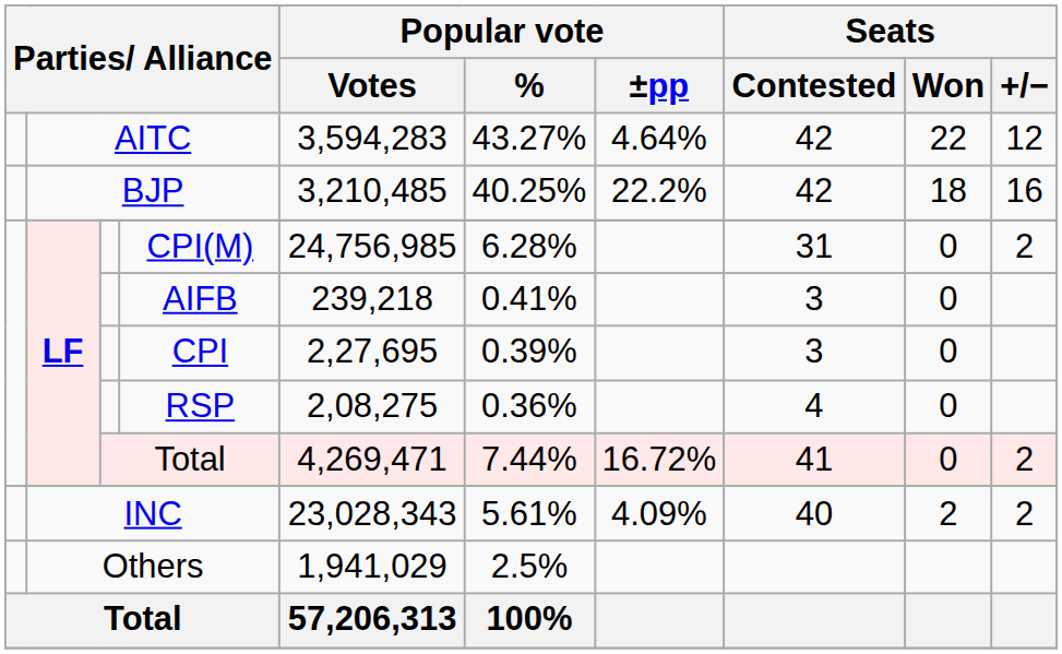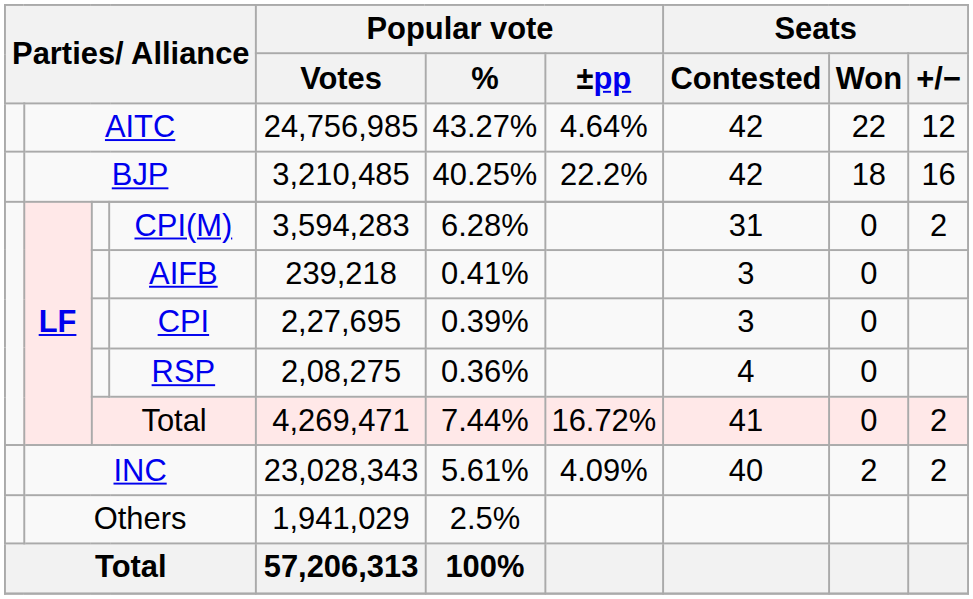AITC | Popular vote / Votes: 3,594,283 -> 24,756,985
CPI(M) | Popular vote / Votes: 24,756,985 -> 3,594,283
